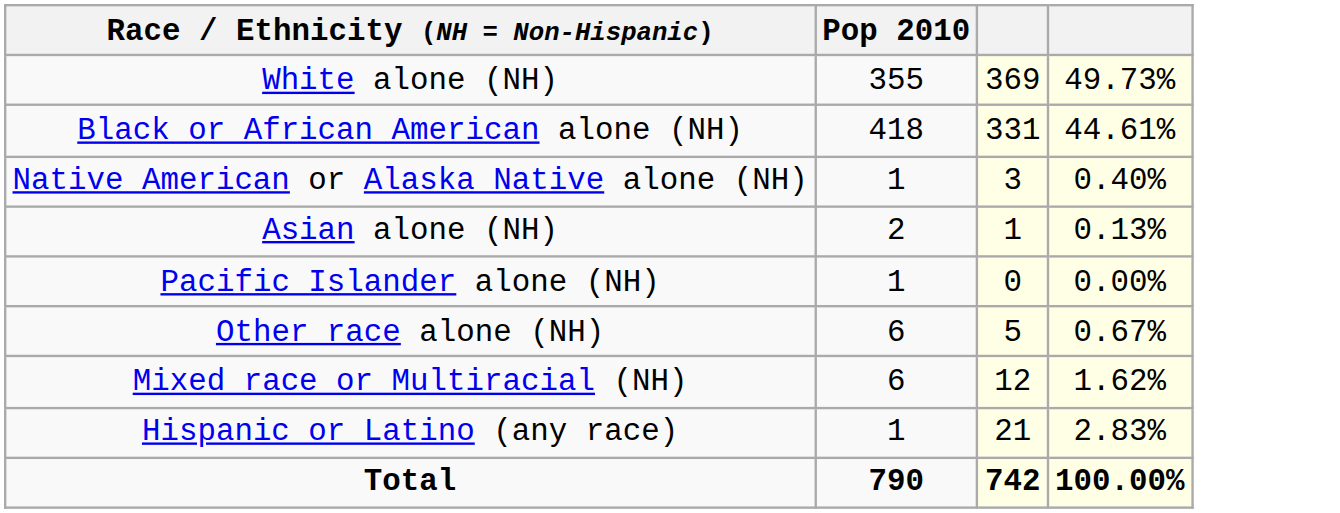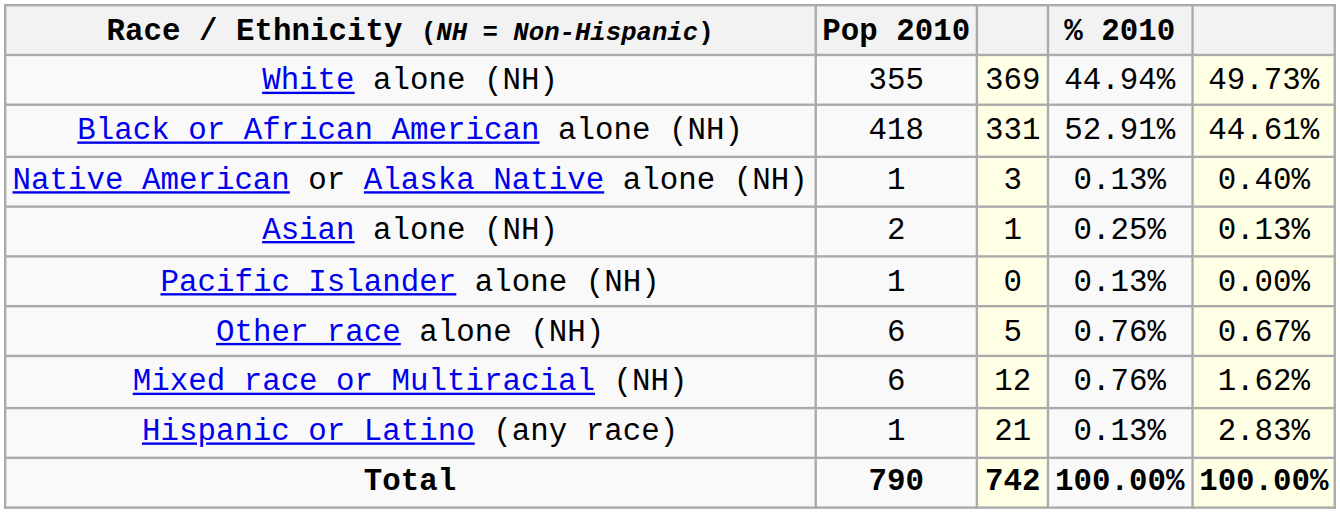+ column: % 2010 | 44.94% | 52.91% | 0.13% | 0.25% | 0.13% | 0.76% | 0.76% | 0.13% | 100.00%
